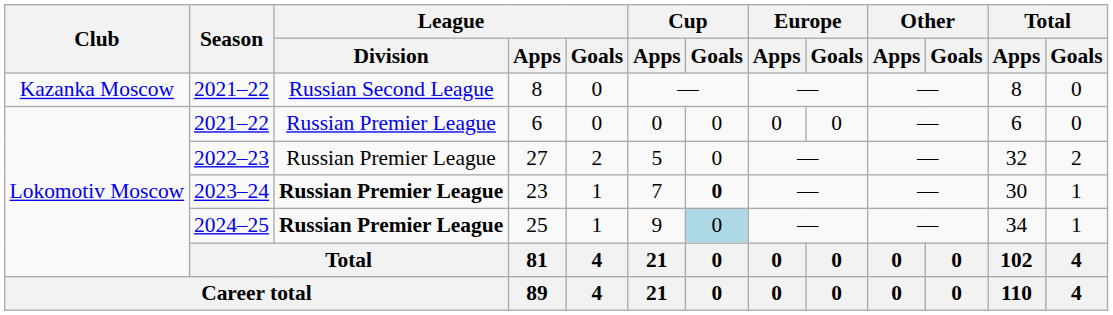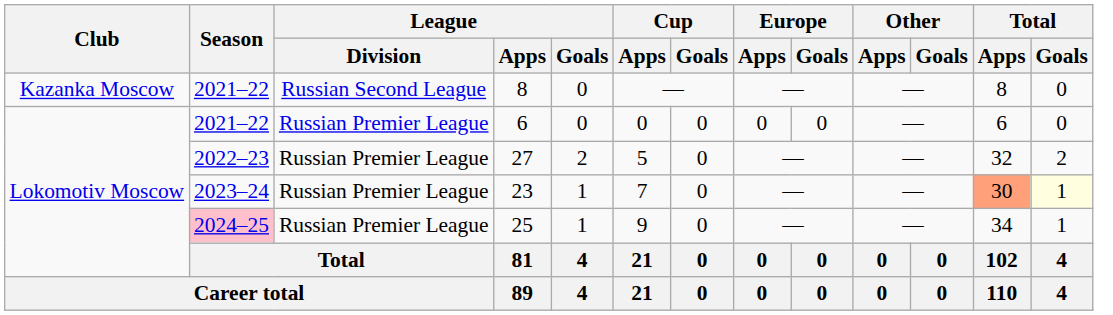23 | League / Division: bold -> normal
23 | Cup / Goals: bold -> normal
23 | Total / Apps: no background -> lightsalmon background
23 | Total / Goals: no background -> lightyellow background
25 | Season: no background -> pink background
25 | League / Division: bold -> normal
25 | Cup / Goals: lightblue background -> no background
